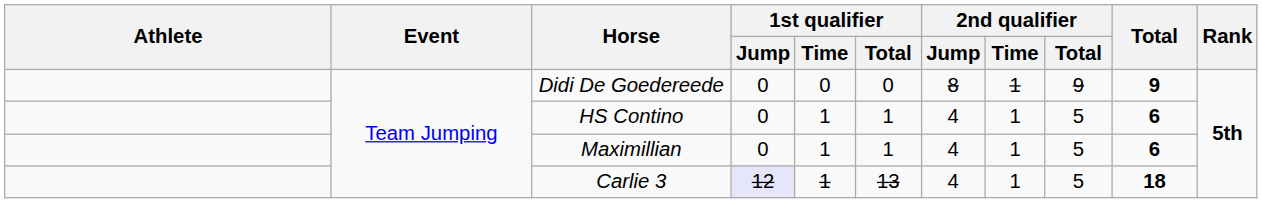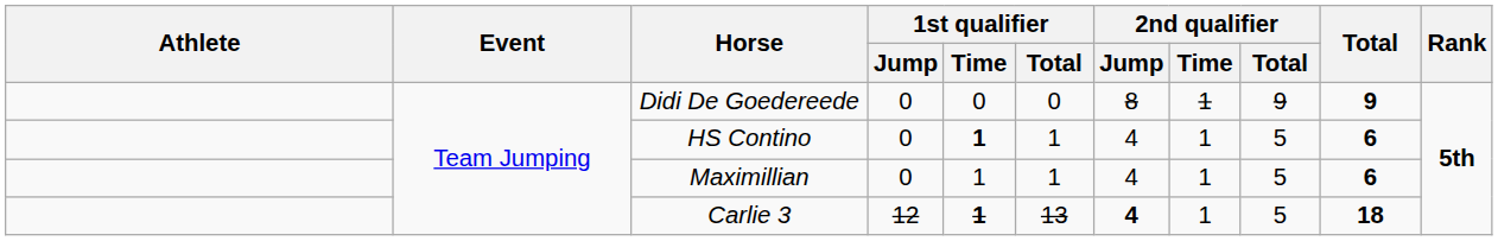HS Contino | 1st qualifier / Time: normal -> bold
Carlie 3 | 1st qualifier / Jump: lavender background -> no background
Carlie 3 | 1st qualifier / Time: normal -> bold
Carlie 3 | 2nd qualifier / Jump: normal -> bold
